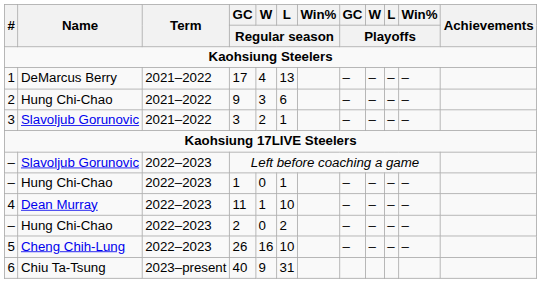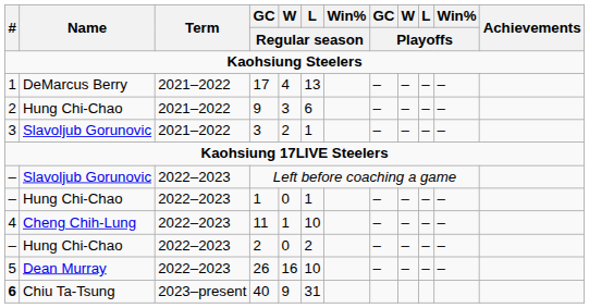11 | Name: Dean Murray -> Cheng Chih-Lung
26 | Name: Cheng Chih-Lung -> Dean Murray
40 | #: normal -> bold
